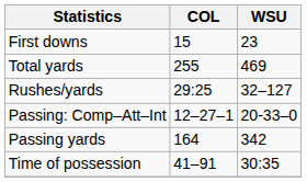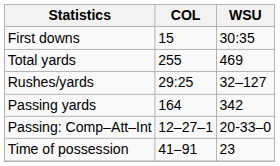First downs | WSU: 23 -> 30:35
rows swapped: Passing yards <-> Passing: Comp–Att–Int
Time of possession | WSU: 30:35 -> 23
